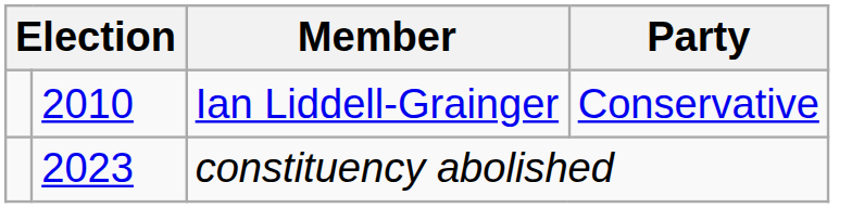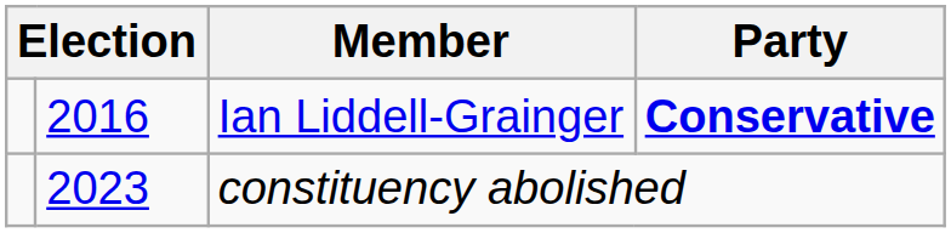Ian Liddell-Grainger | column 2: 2010 -> 2016
Ian Liddell-Grainger | Party: normal -> bold
